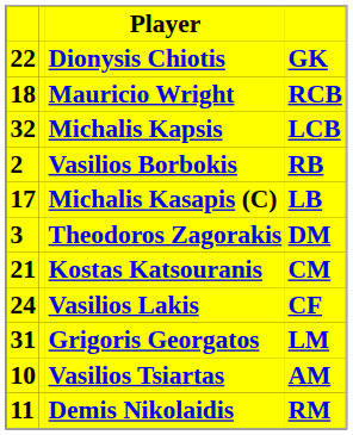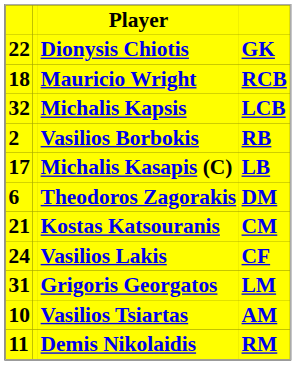Theodoros Zagorakis | column 1: 3 -> 6
